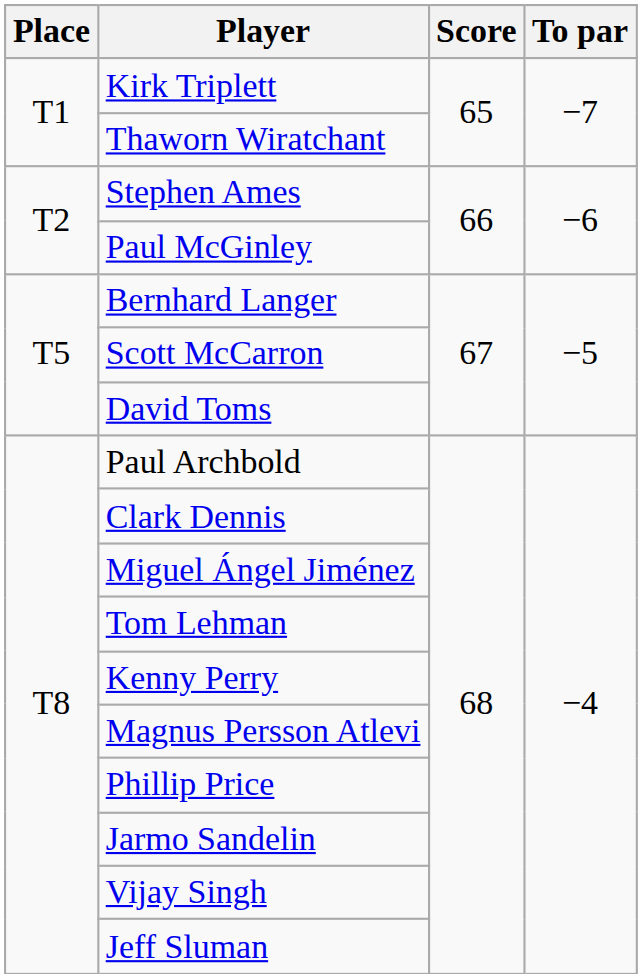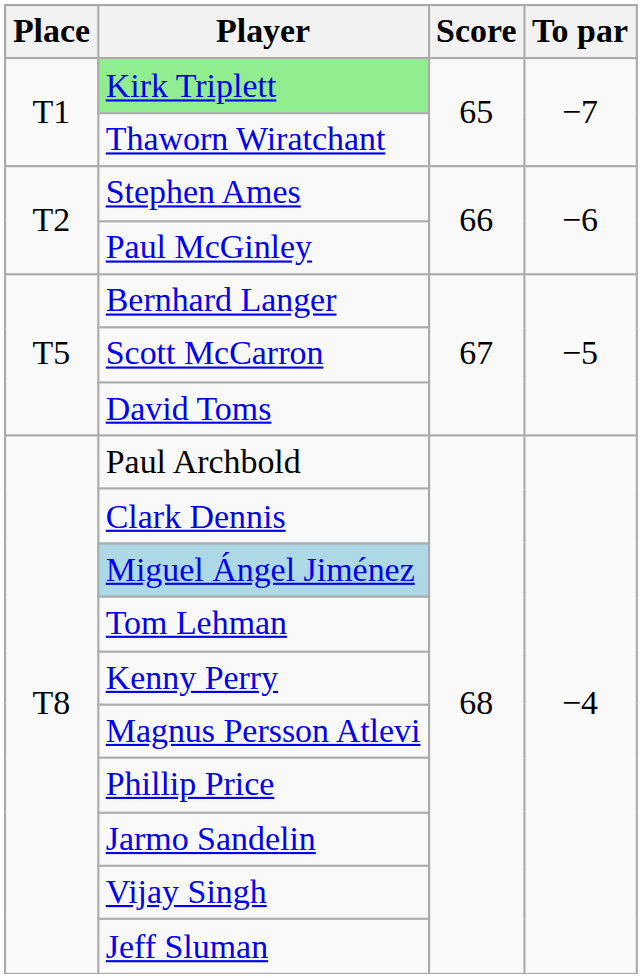Kirk Triplett | Player: no background -> lightgreen background
Miguel Ángel Jiménez | Player: no background -> lightblue background
